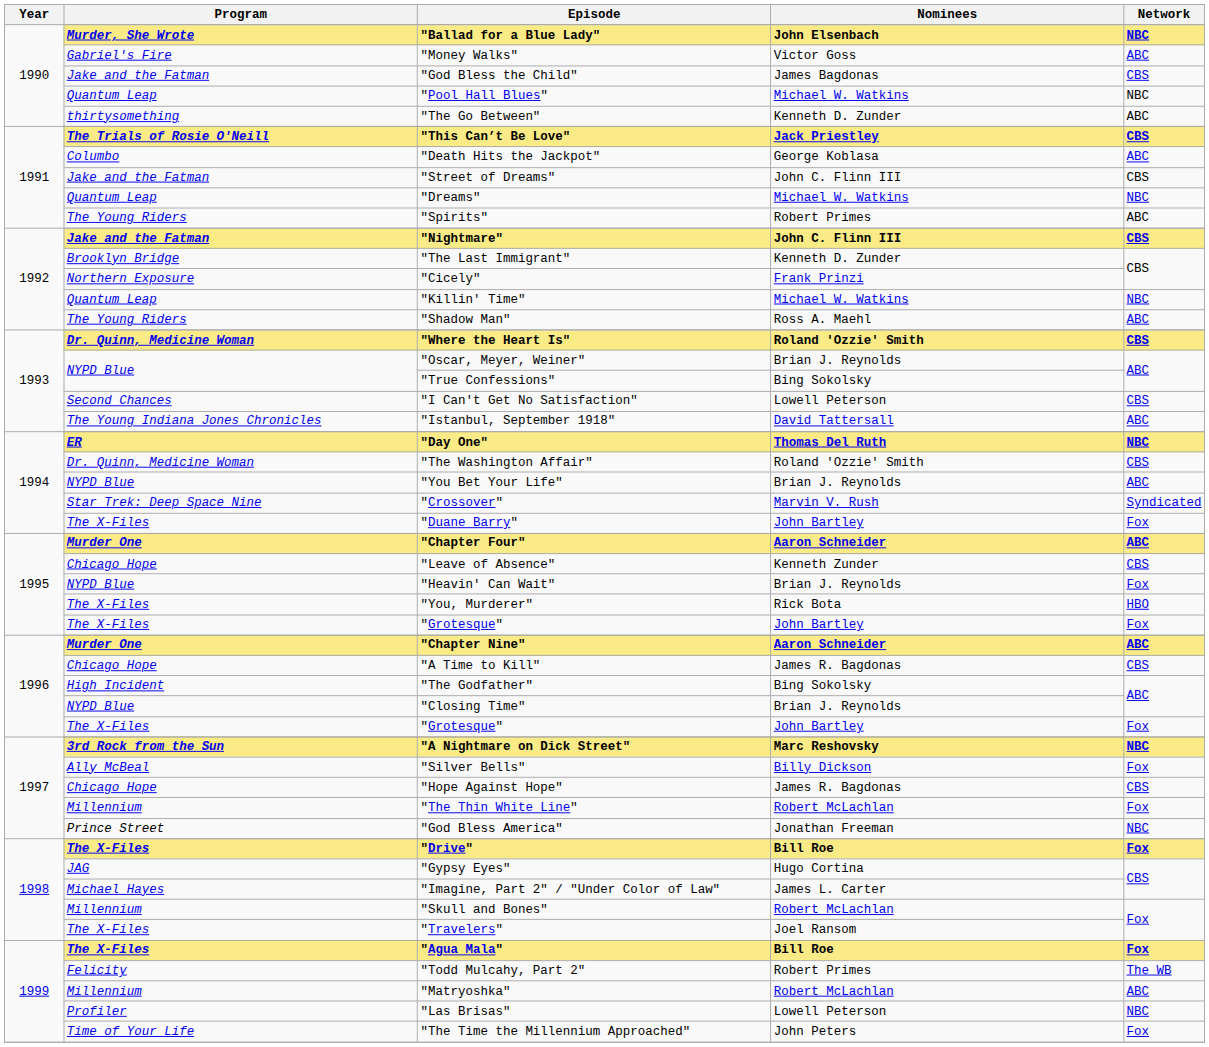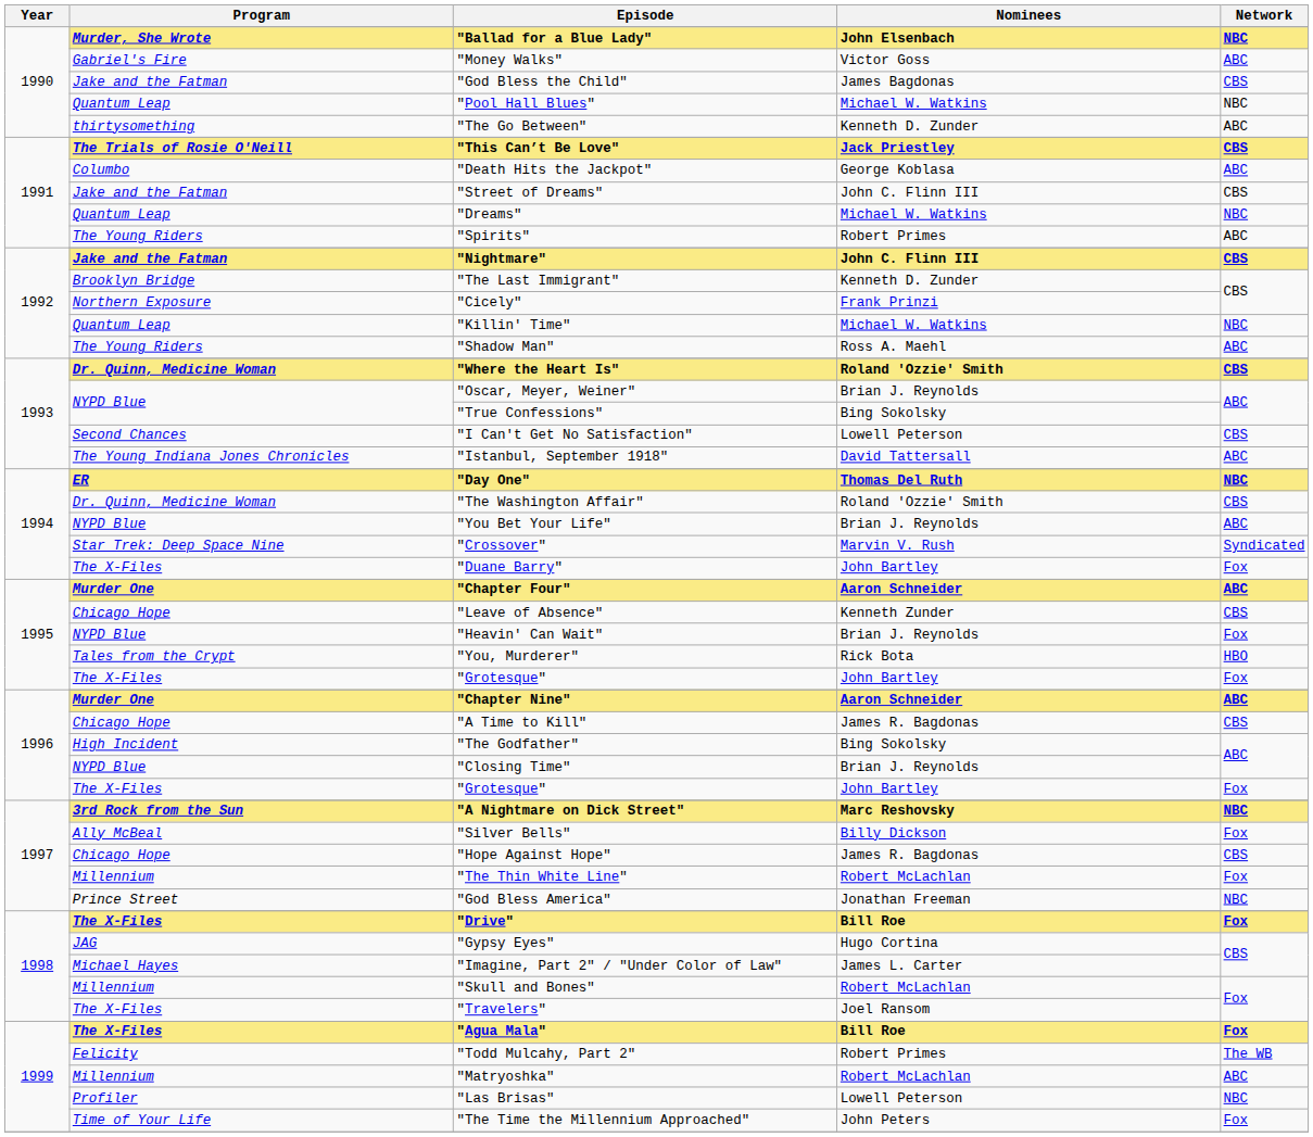"You, Murderer" | Program: The X-Files -> Tales from the Crypt
